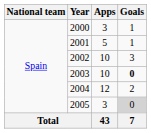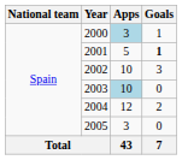2000 | Apps: no background -> lightblue background
2001 | Goals: normal -> bold
2003 | Apps: no background -> lightblue background
2003 | Goals: bold -> normal
2005 | Goals: lightgrey background -> no background
